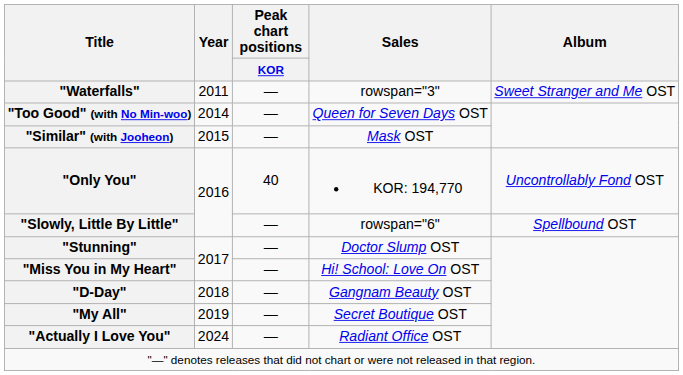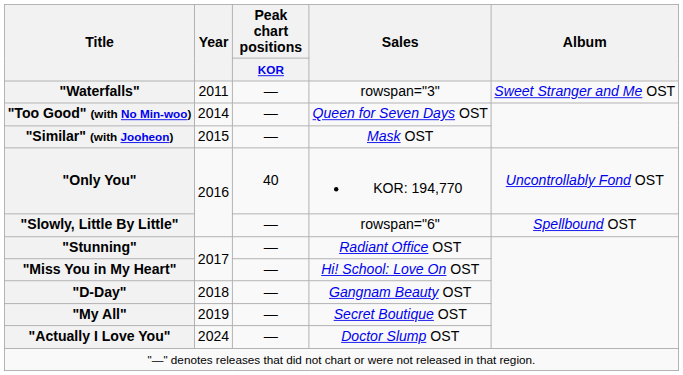"Stunning" | Sales: Doctor Slump OST -> Radiant Office OST
"Actually I Love You" | Sales: Radiant Office OST -> Doctor Slump OST
